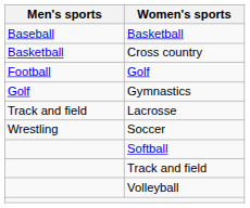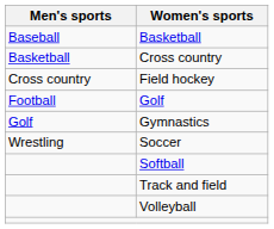+ row: Cross country | Field hockey
- row: Track and field | Lacrosse
